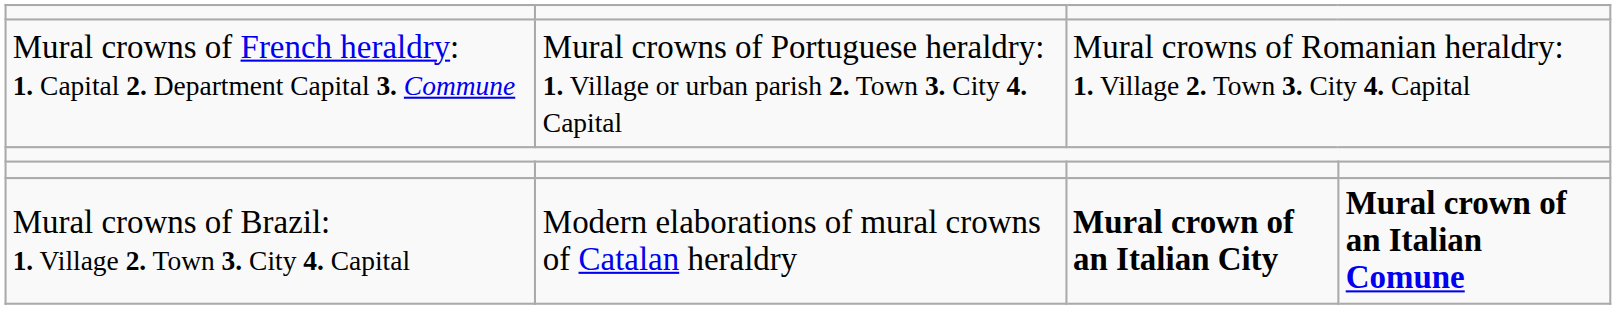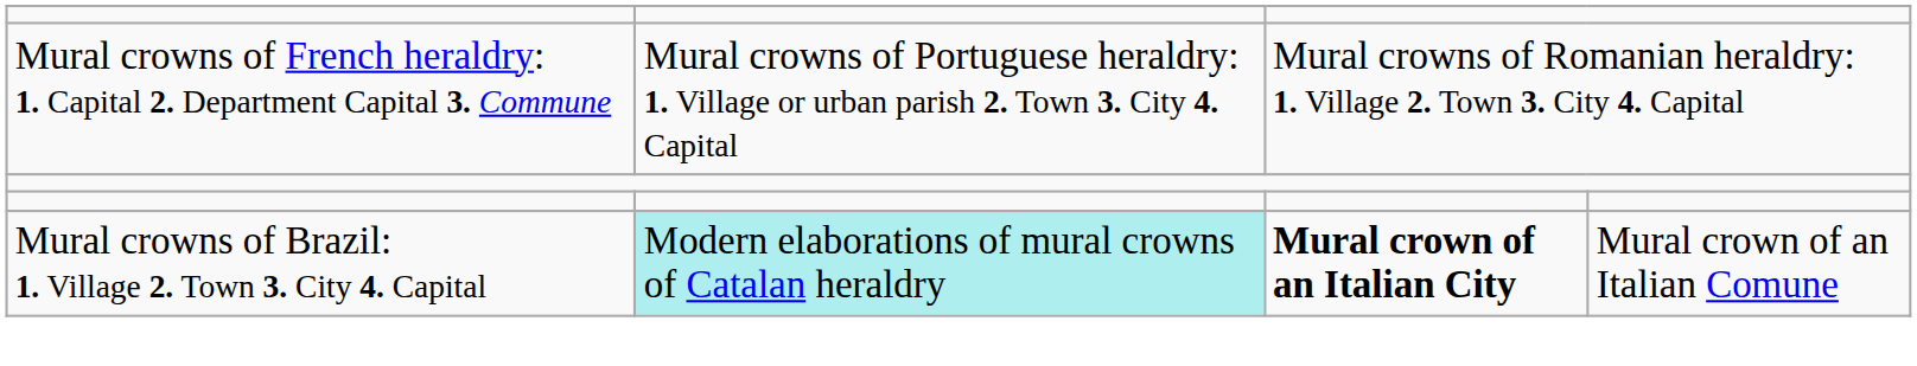row 5 | column 2: no background -> paleturquoise background
row 5 | column 4: bold -> normal
